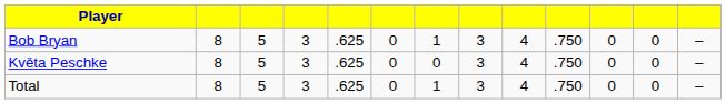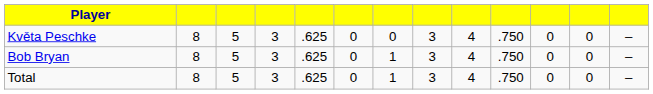rows swapped: Bob Bryan <-> Květa Peschke
